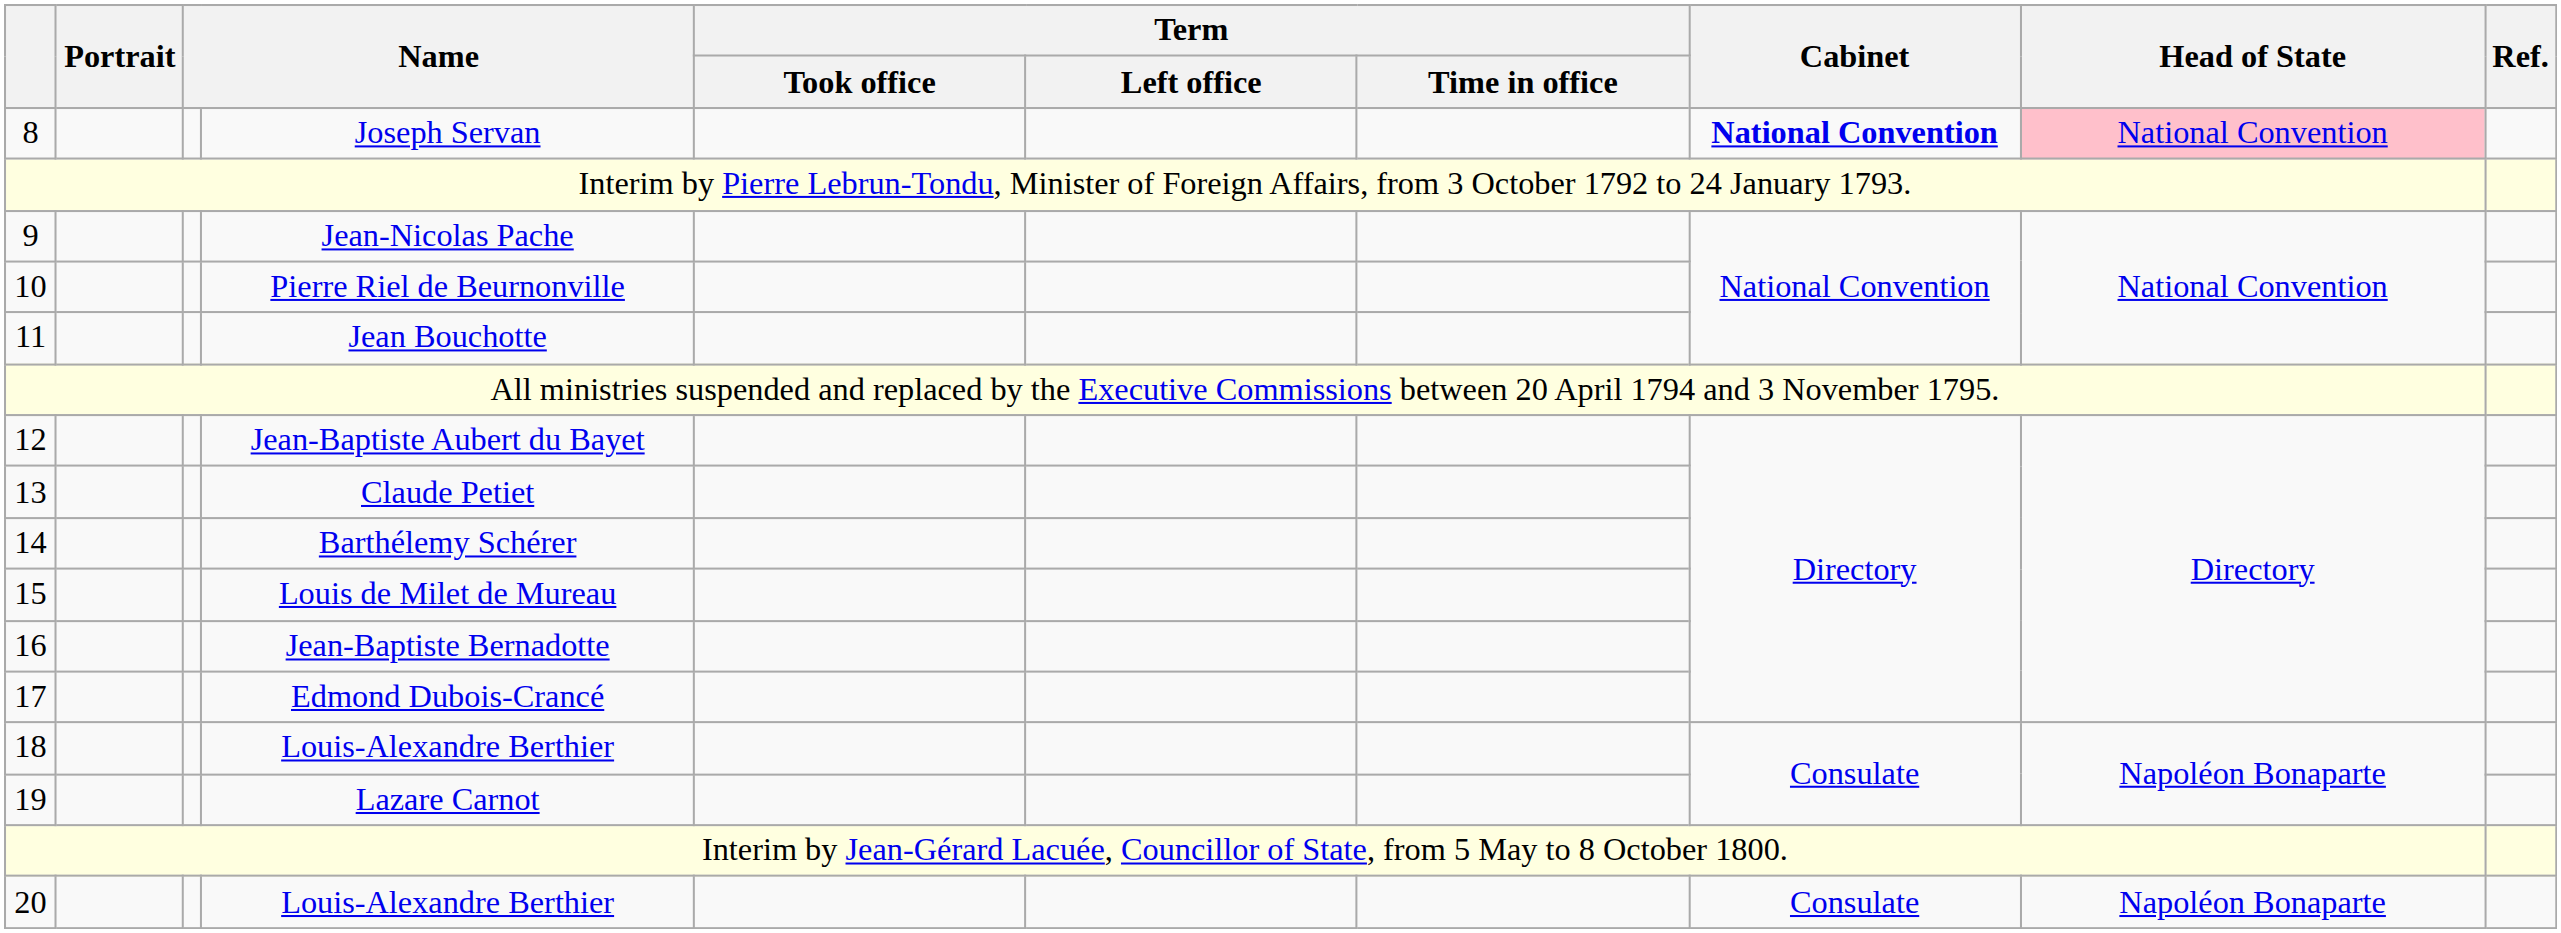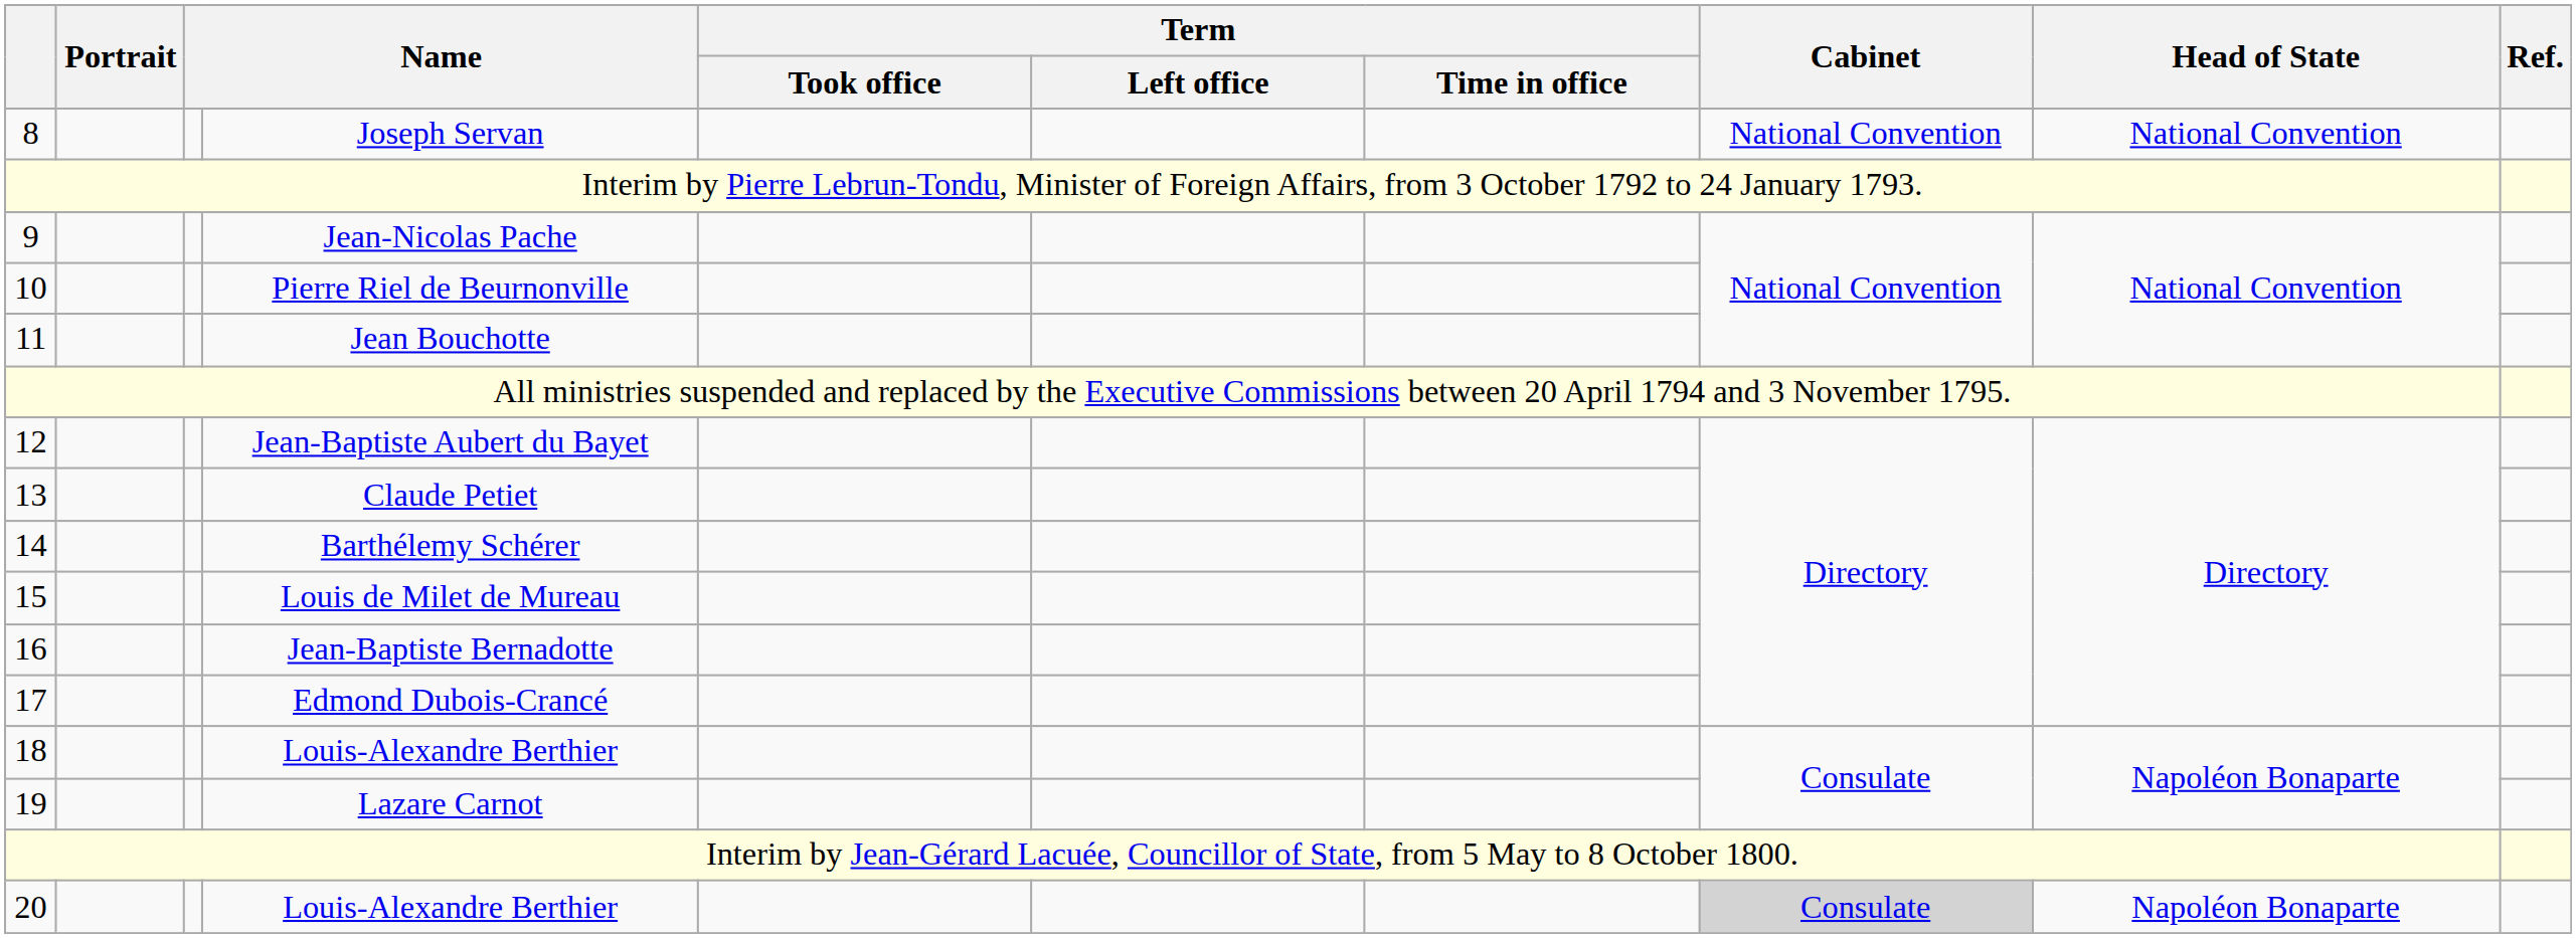Joseph Servan | Cabinet: bold -> normal
Joseph Servan | Head of State: pink background -> no background
20 / Louis-Alexandre Berthier | Cabinet: no background -> lightgrey background
